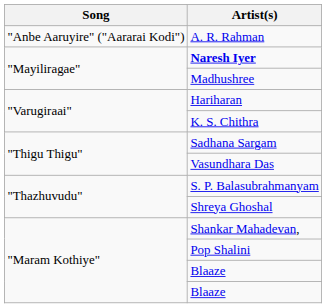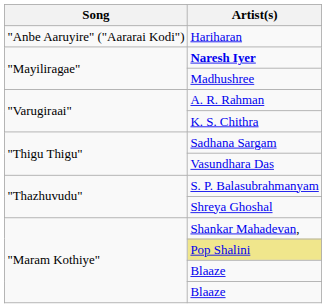row 2 | Artist(s): A. R. Rahman -> Hariharan
row 5 | Artist(s): Hariharan -> A. R. Rahman
row 12 | Artist(s): no background -> khaki background
